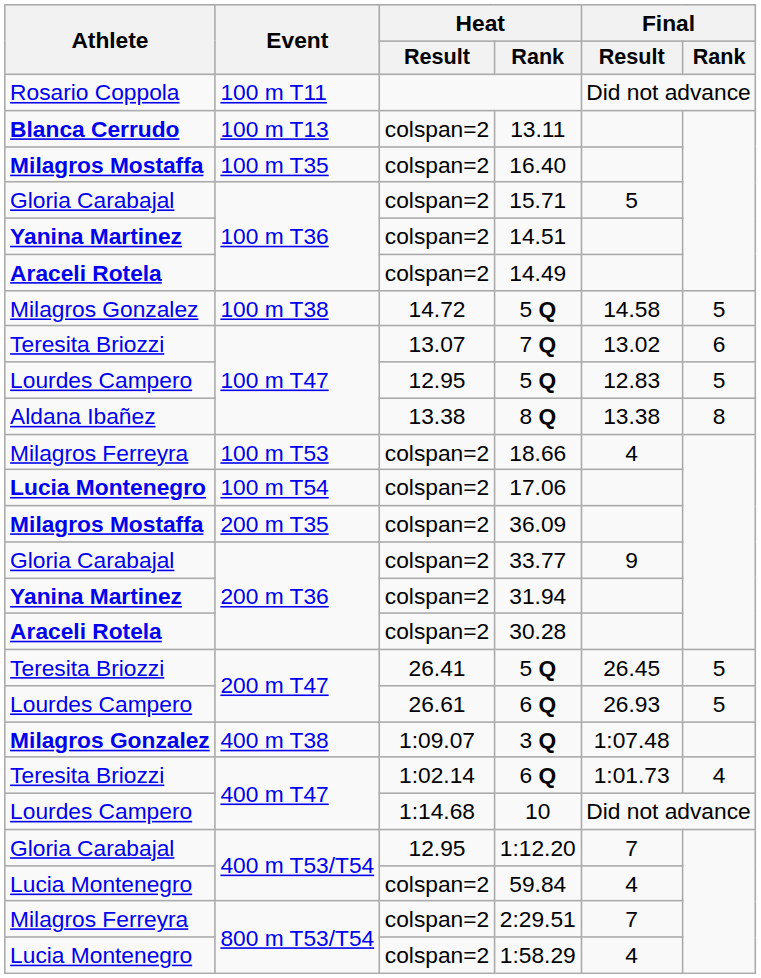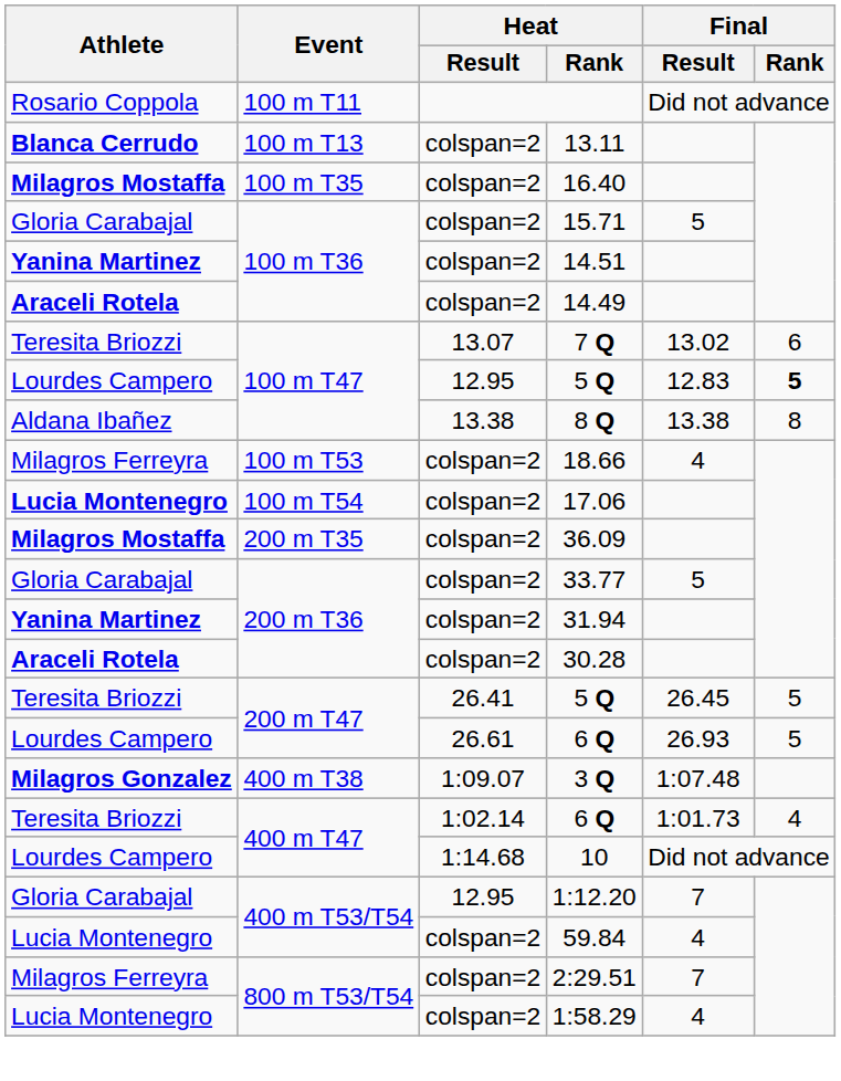- row: Milagros Gonzalez | 100 m T38 | 14.72 | 5 Q | 14.58 | 5
100 m T47 / 5 Q | Final / Rank: normal -> bold
33.77 | Final / Result: 9 -> 5
